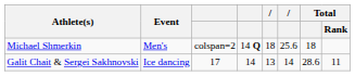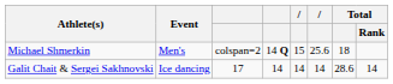Michael Shmerkin | column 5: 18 -> 15
Galit Chait & Sergei Sakhnovski | column 5: 13 -> 14
Galit Chait & Sergei Sakhnovski | Total / Rank: 11 -> 14
